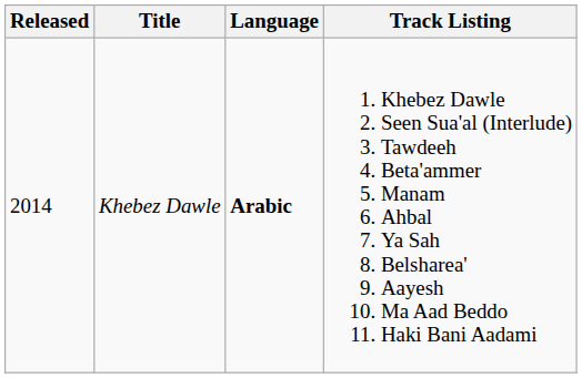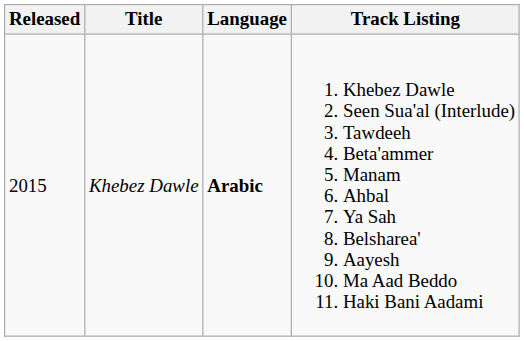Khebez Dawle | Released: 2014 -> 2015
